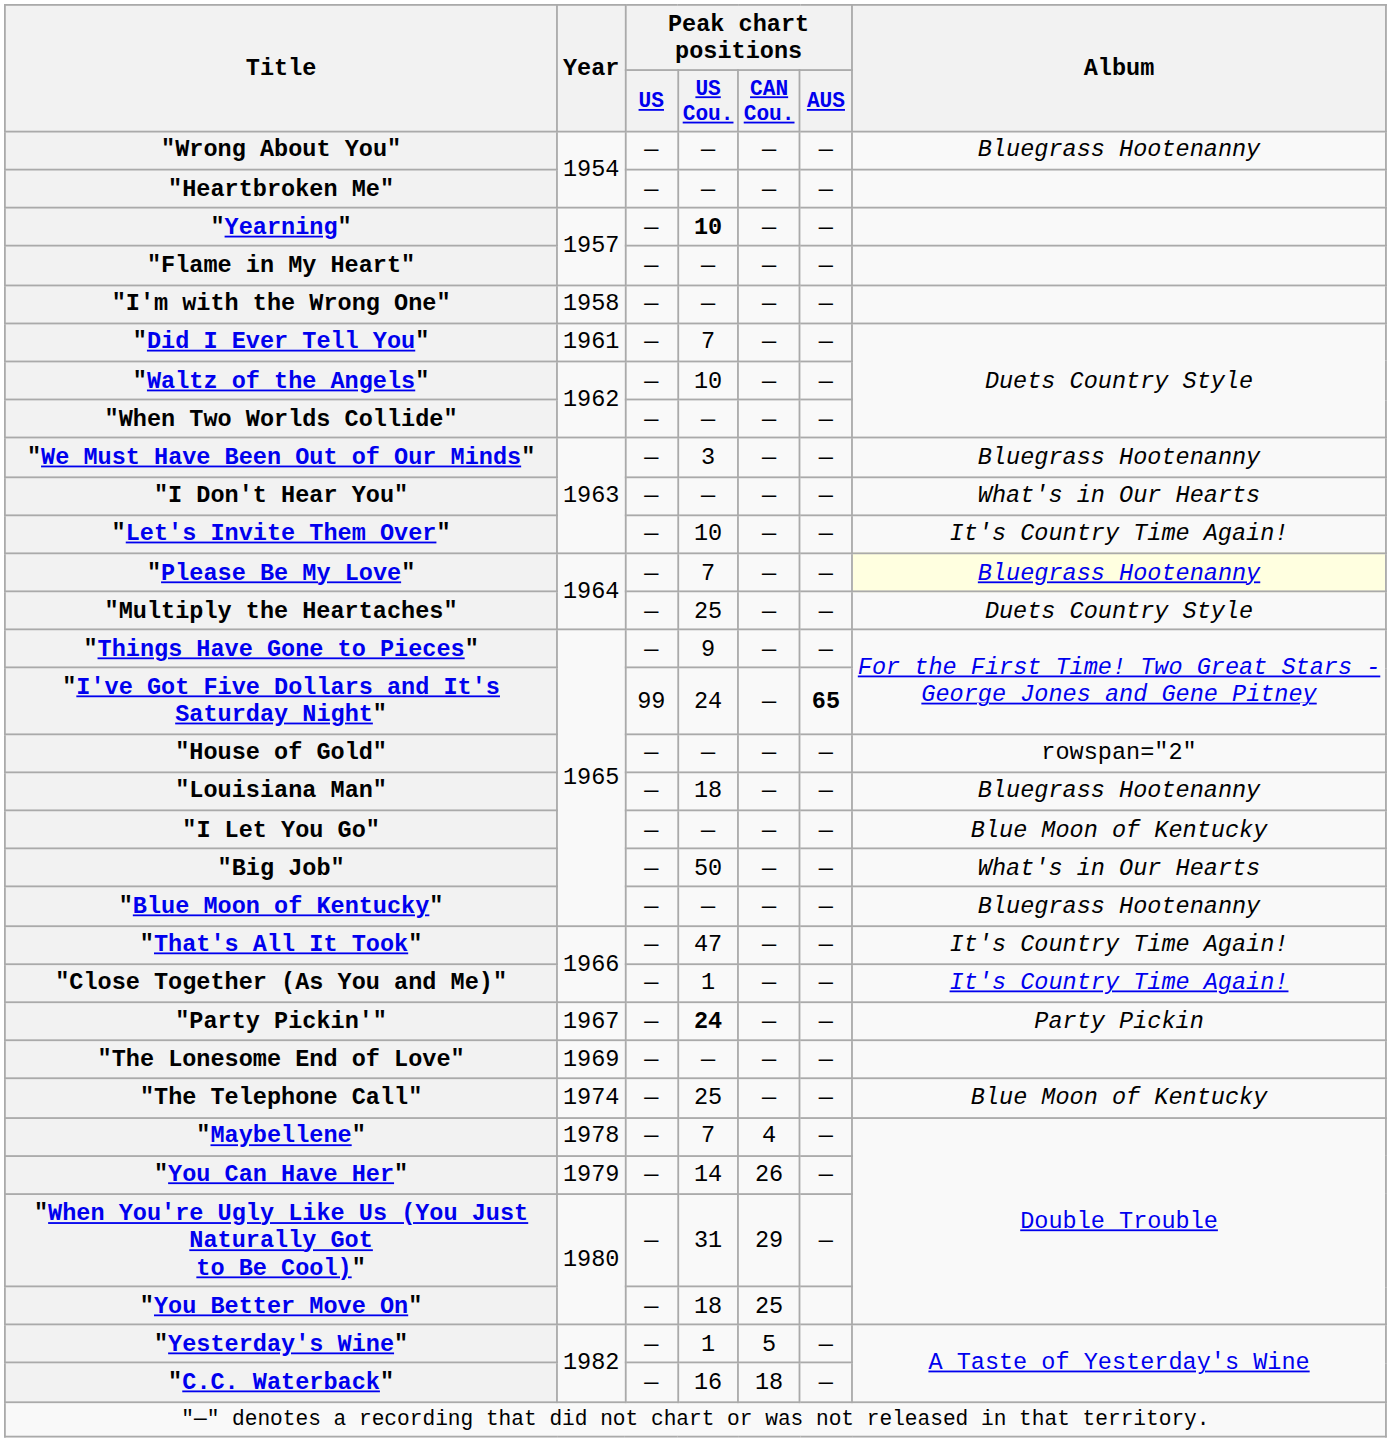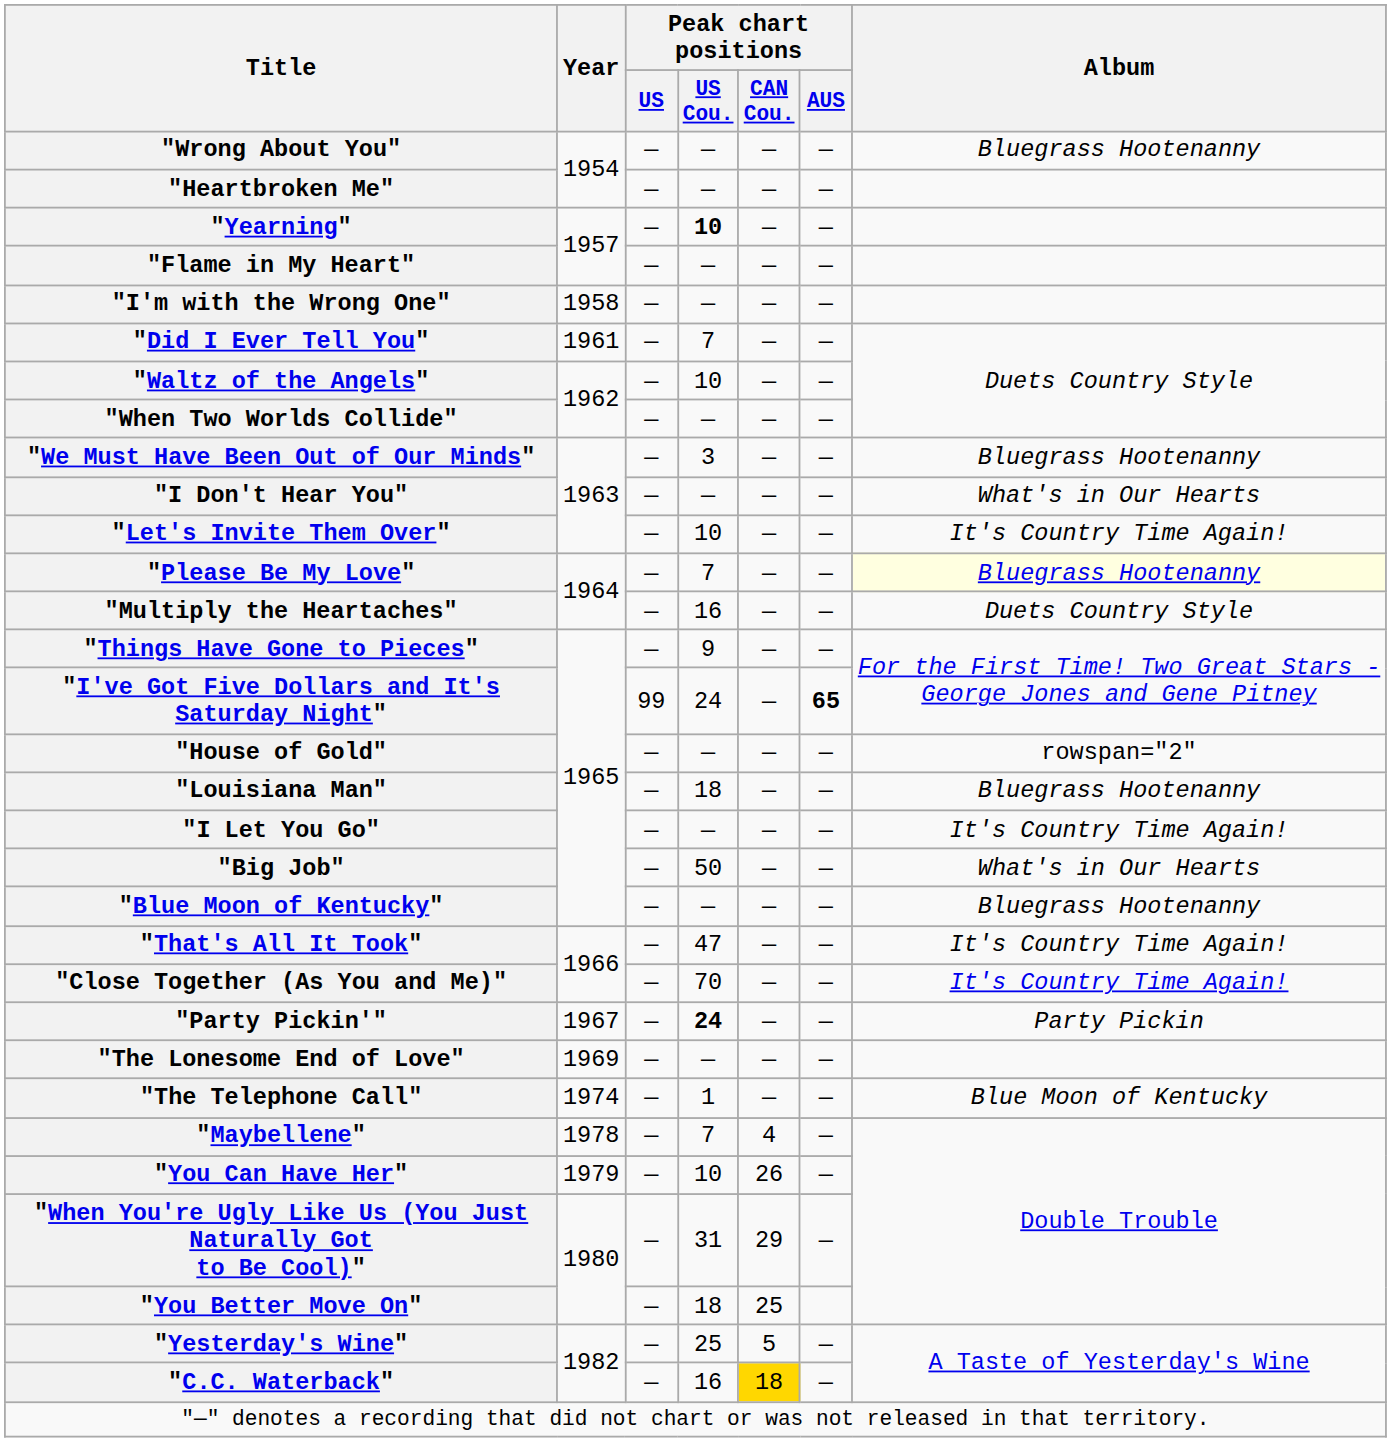"Multiply the Heartaches" | Peak chart positions / US Cou.: 25 -> 16
"I Let You Go" | Album: Blue Moon of Kentucky -> It's Country Time Again!
"Close Together (As You and Me)" | Peak chart positions / US Cou.: 1 -> 70
"The Telephone Call" | Peak chart positions / US Cou.: 25 -> 1
"You Can Have Her" | Peak chart positions / US Cou.: 14 -> 10
"Yesterday's Wine" | Peak chart positions / US Cou.: 1 -> 25
"C.C. Waterback" | Peak chart positions / CAN Cou.: no background -> gold background
